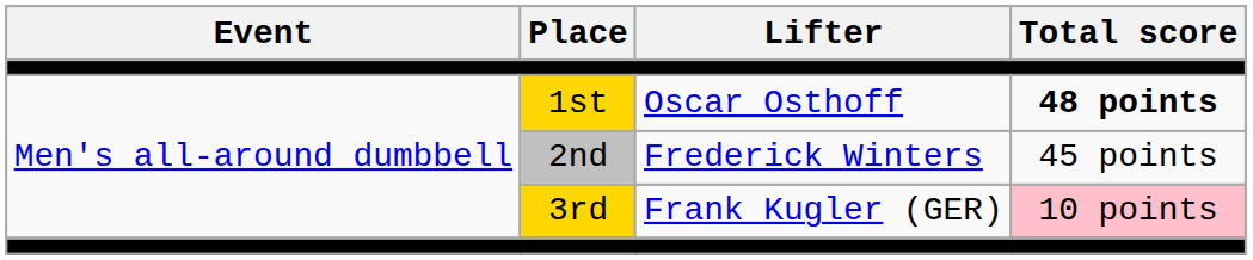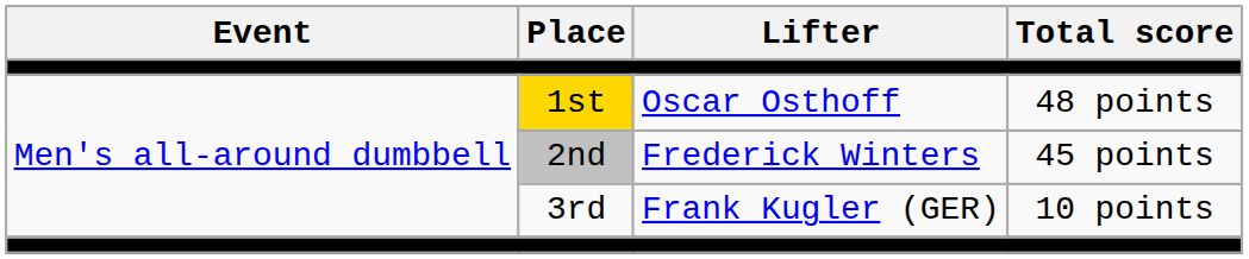row 3 | Total score: bold -> normal
row 5 | Place: gold background -> no background
row 5 | Total score: pink background -> no background
